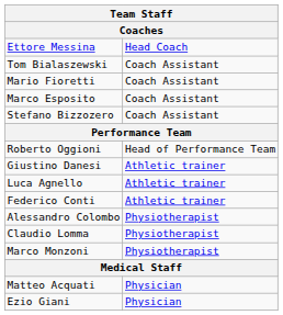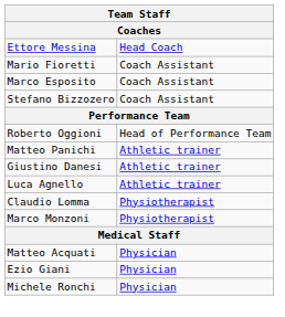- row: Tom Bialaszewski | Coach Assistant
+ row: Matteo Panichi | Athletic trainer
- row: Federico Conti | Athletic trainer
- row: Alessandro Colombo | Physiotherapist
+ row: Michele Ronchi | Physician
